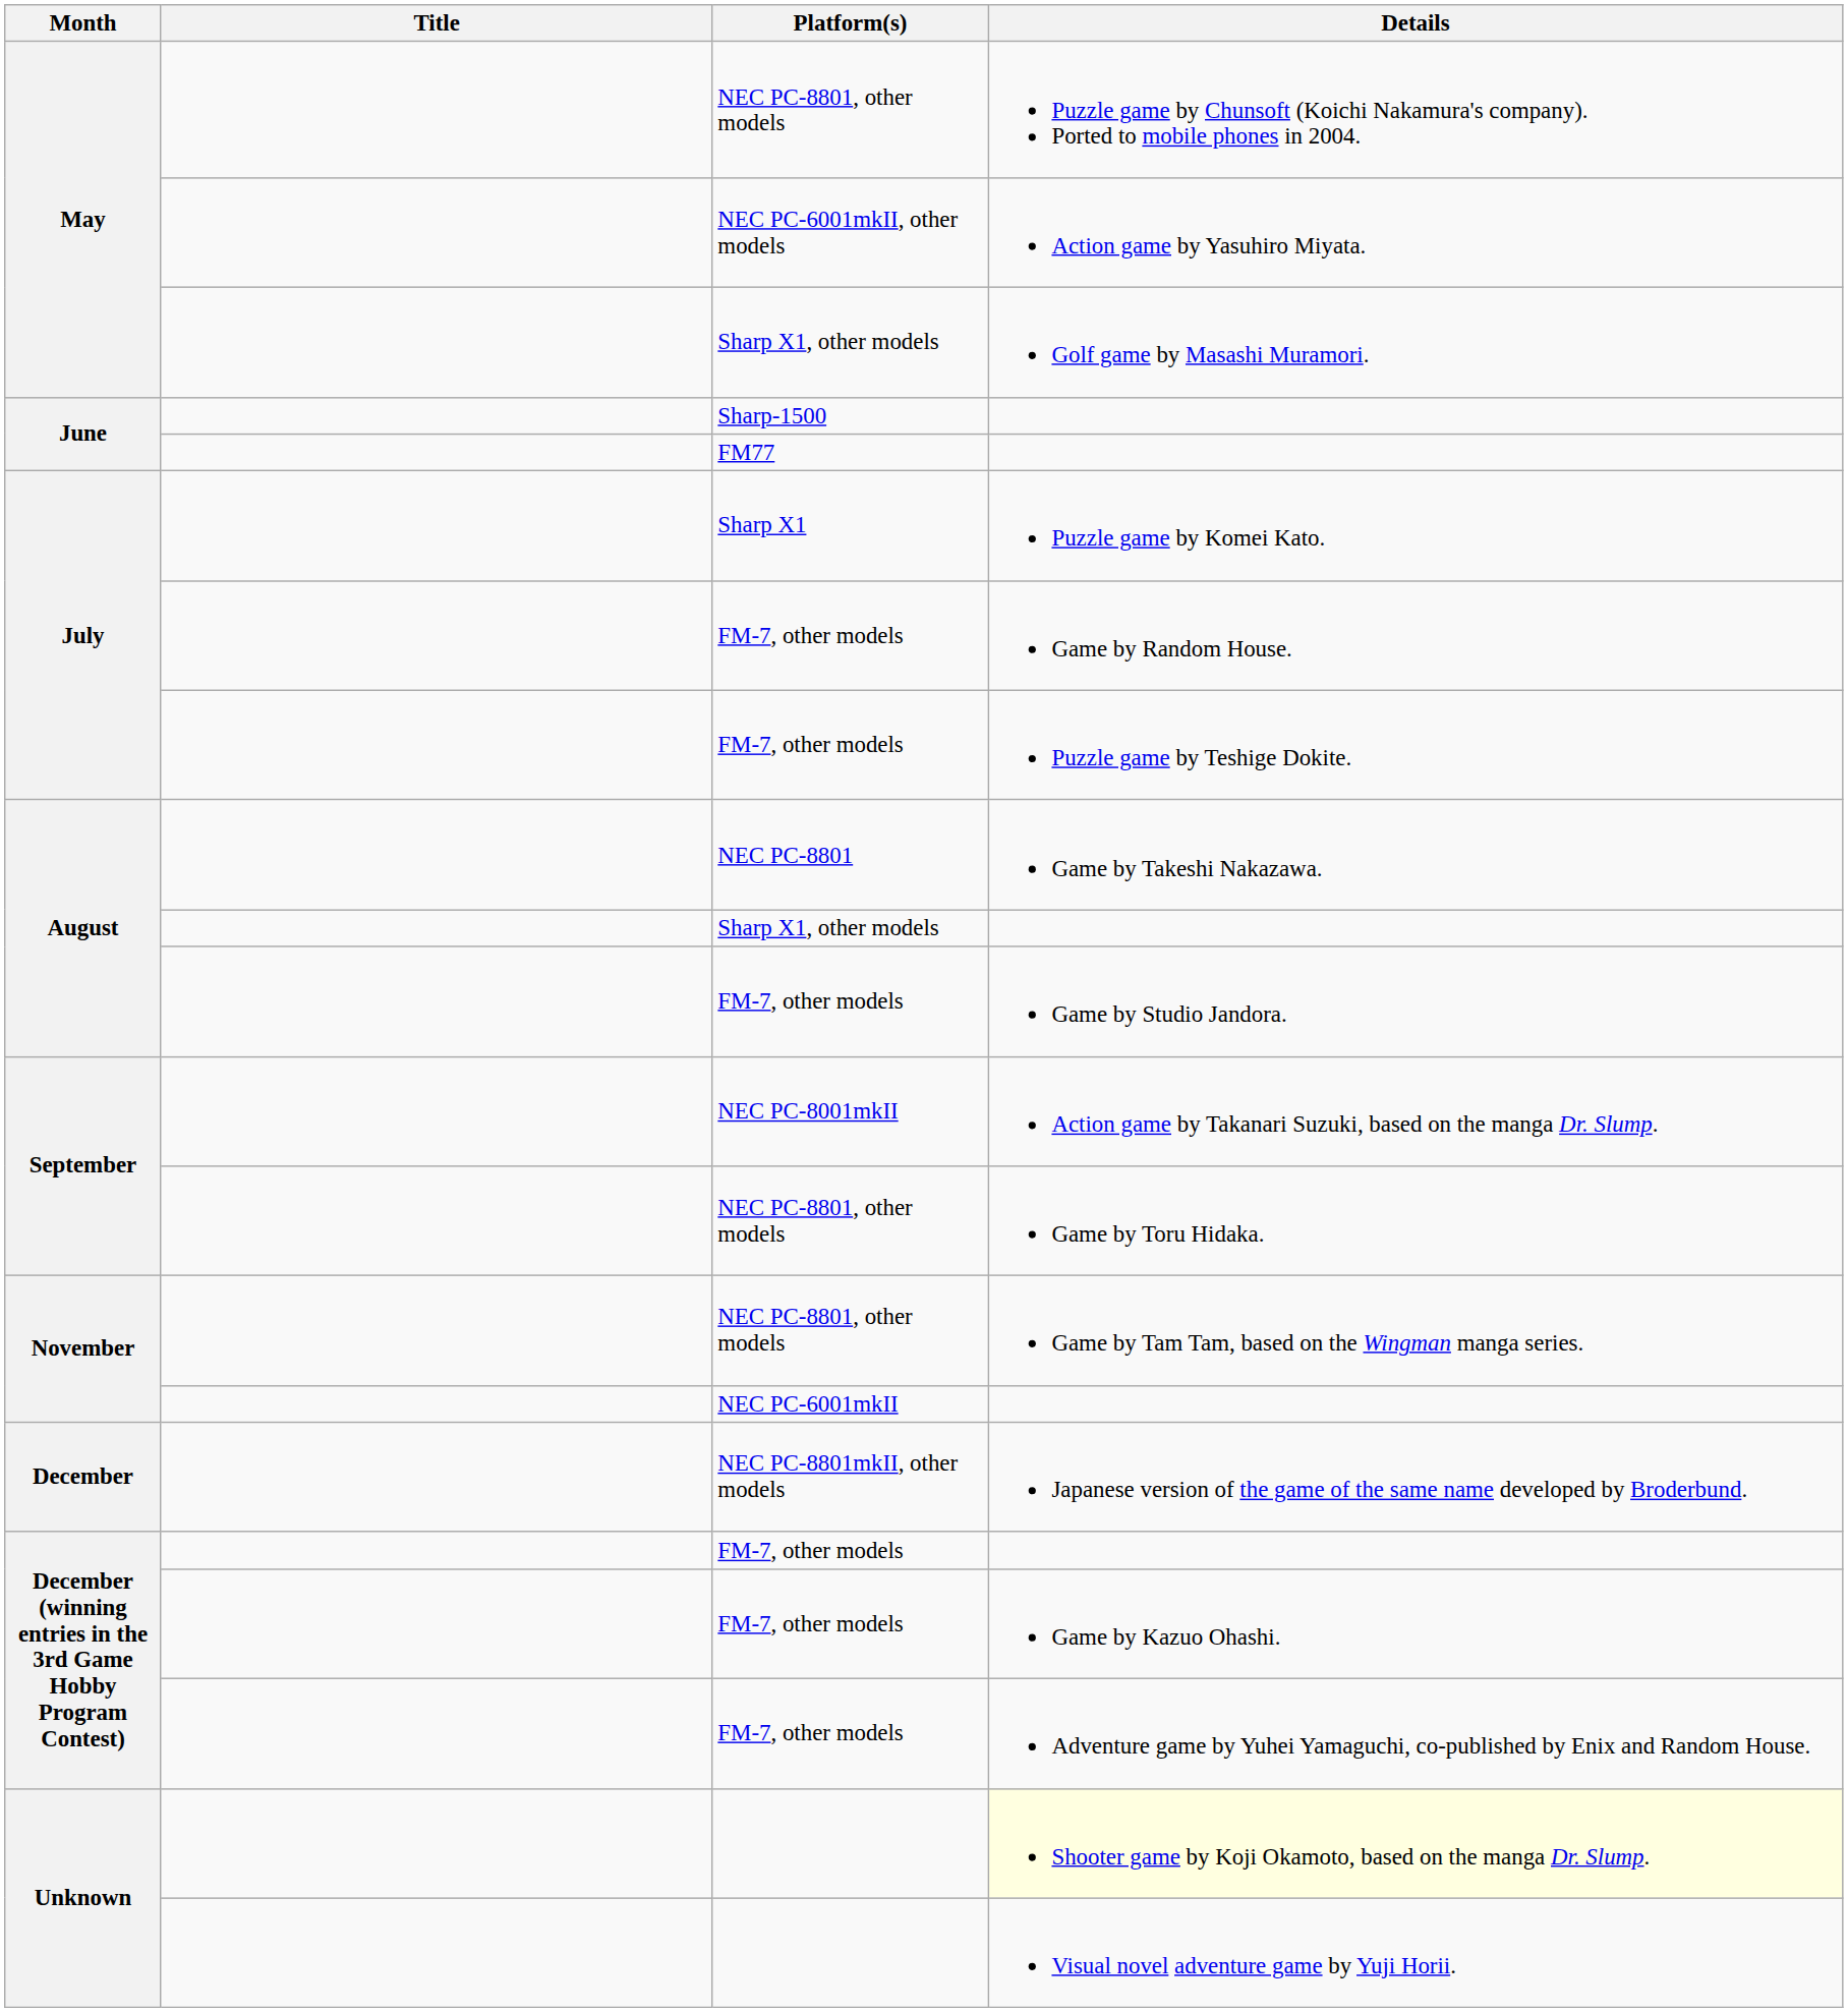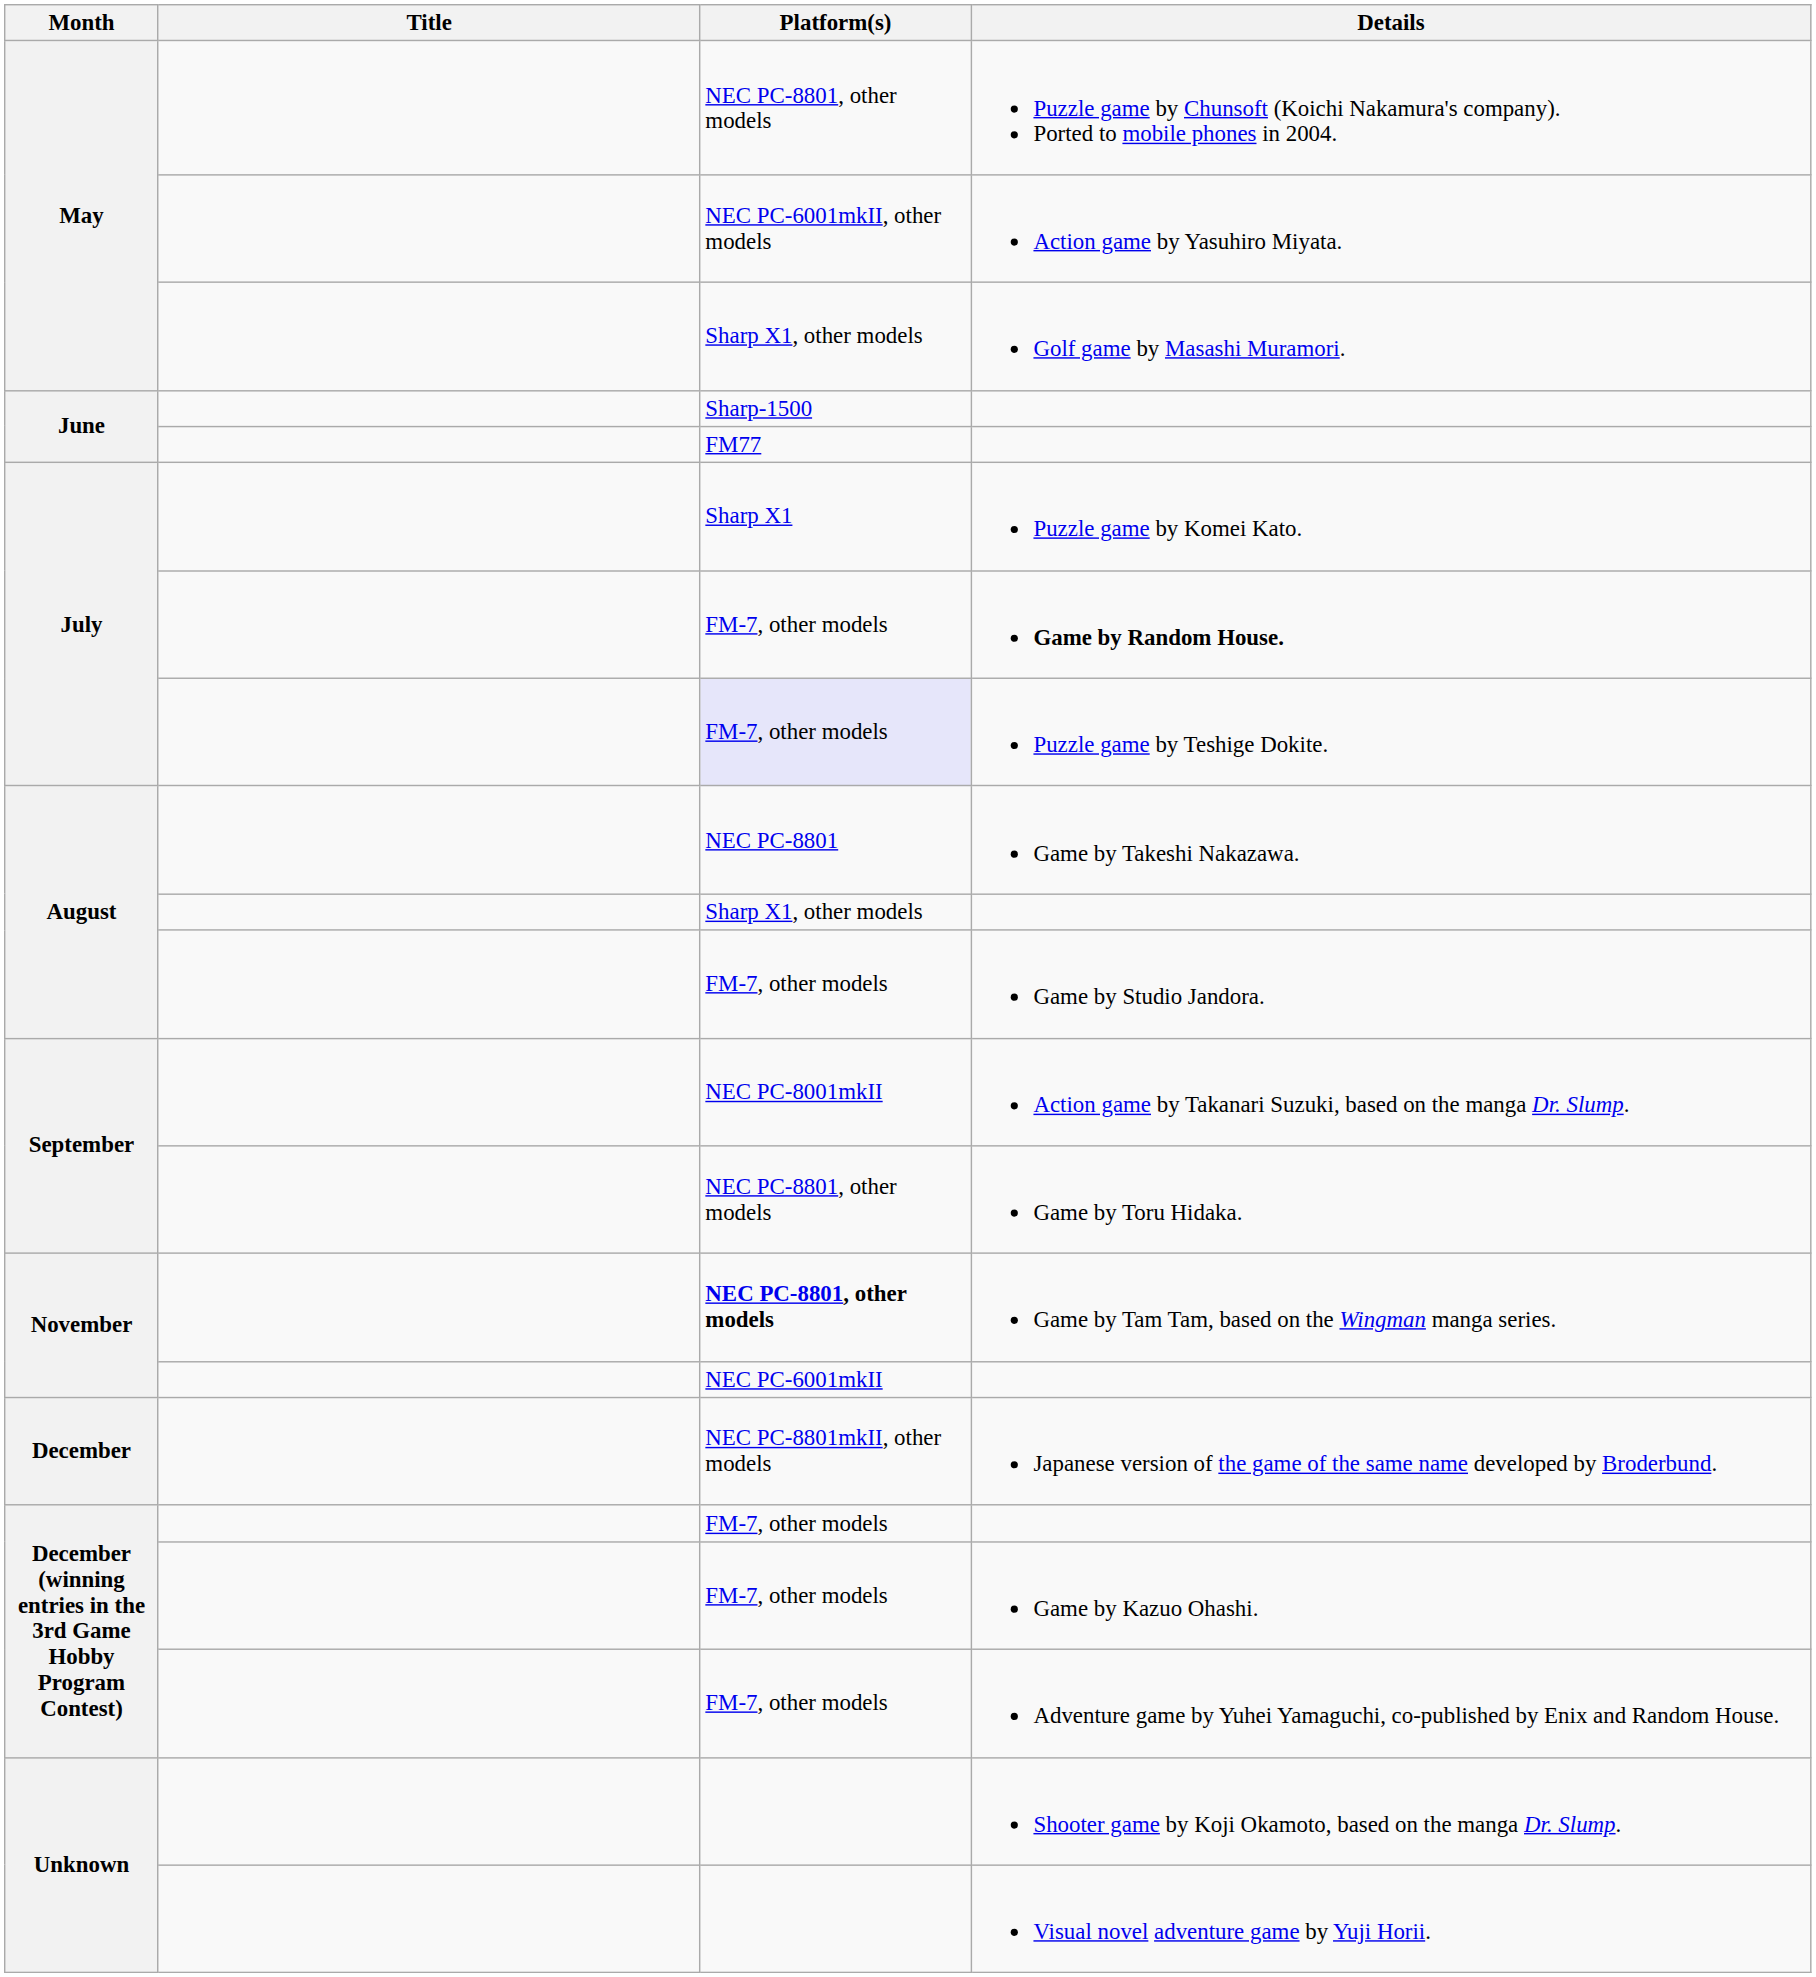Game by Random House. | Details: normal -> bold
Puzzle game by Teshige Dokite. | Platform(s): no background -> lavender background
Game by Tam Tam, based on the Wingman manga series. | Platform(s): normal -> bold
Shooter game by Koji Okamoto, based on the manga Dr. Slump. | Details: lightyellow background -> no background
